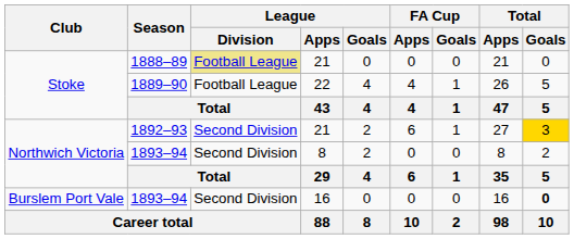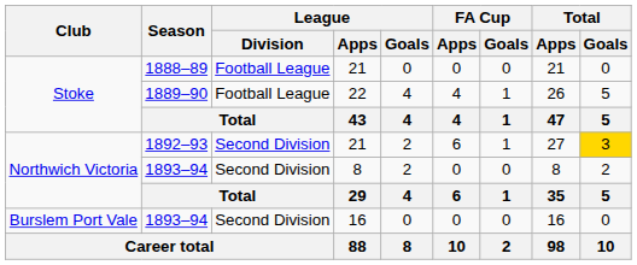1888–89 | League / Division: khaki background -> no background
1893–94 / 16 | Total / Goals: bold -> normal
